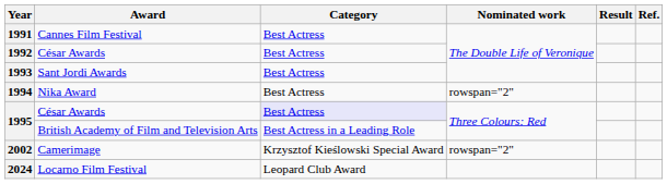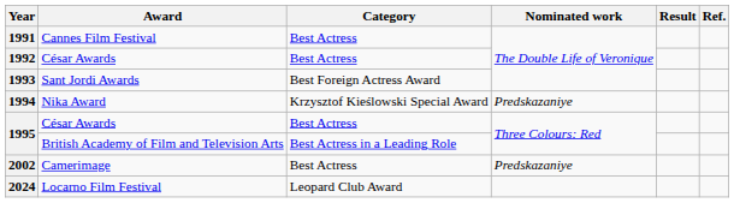1993 | Category: Best Actress -> Best Foreign Actress Award
1994 | Category: Best Actress -> Krzysztof Kieślowski Special Award
1994 | Nominated work: rowspan="2" -> Predskazaniye
1995 / César Awards | Category: lavender background -> no background
2002 | Category: Krzysztof Kieślowski Special Award -> Best Actress
2002 | Nominated work: rowspan="2" -> Predskazaniye
